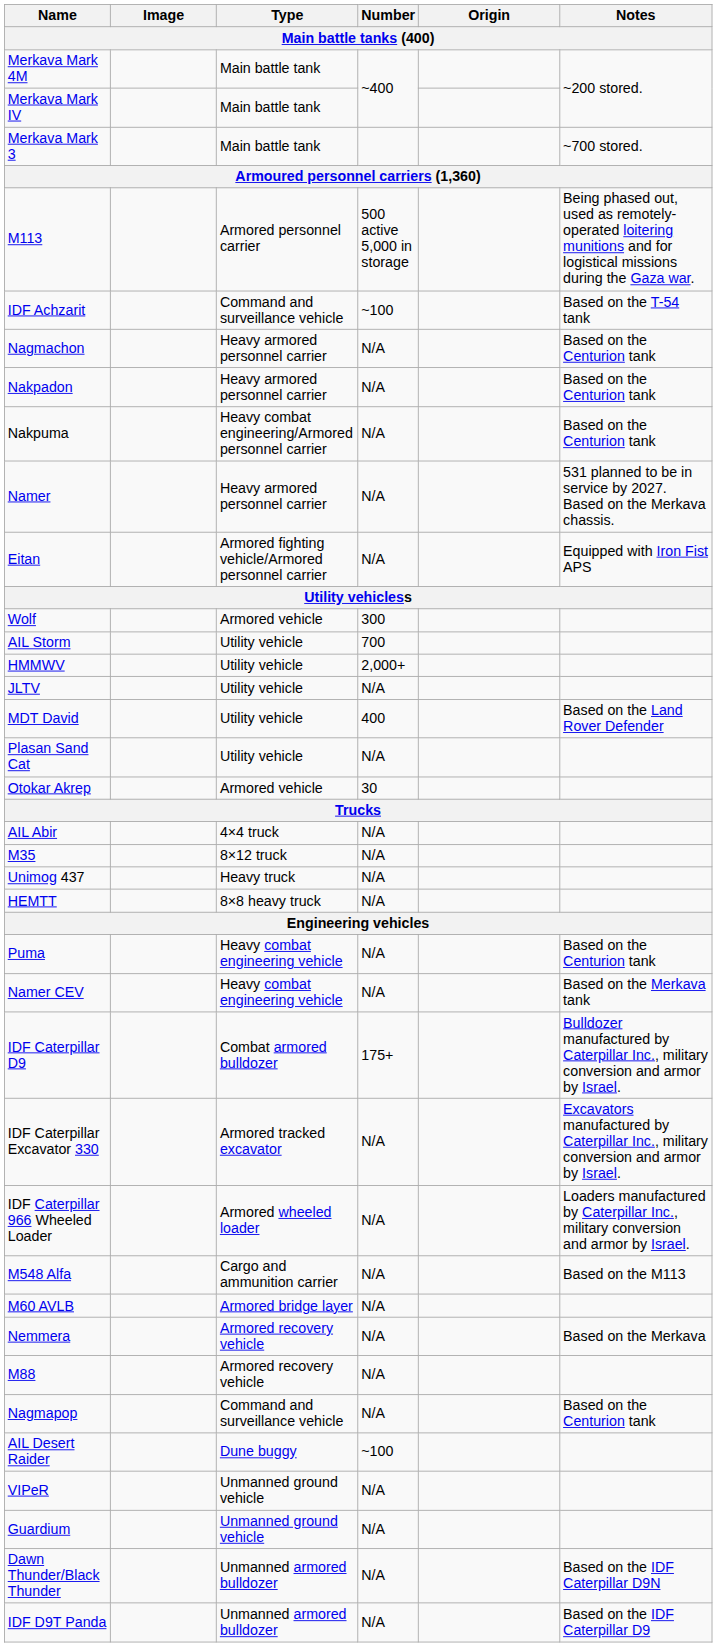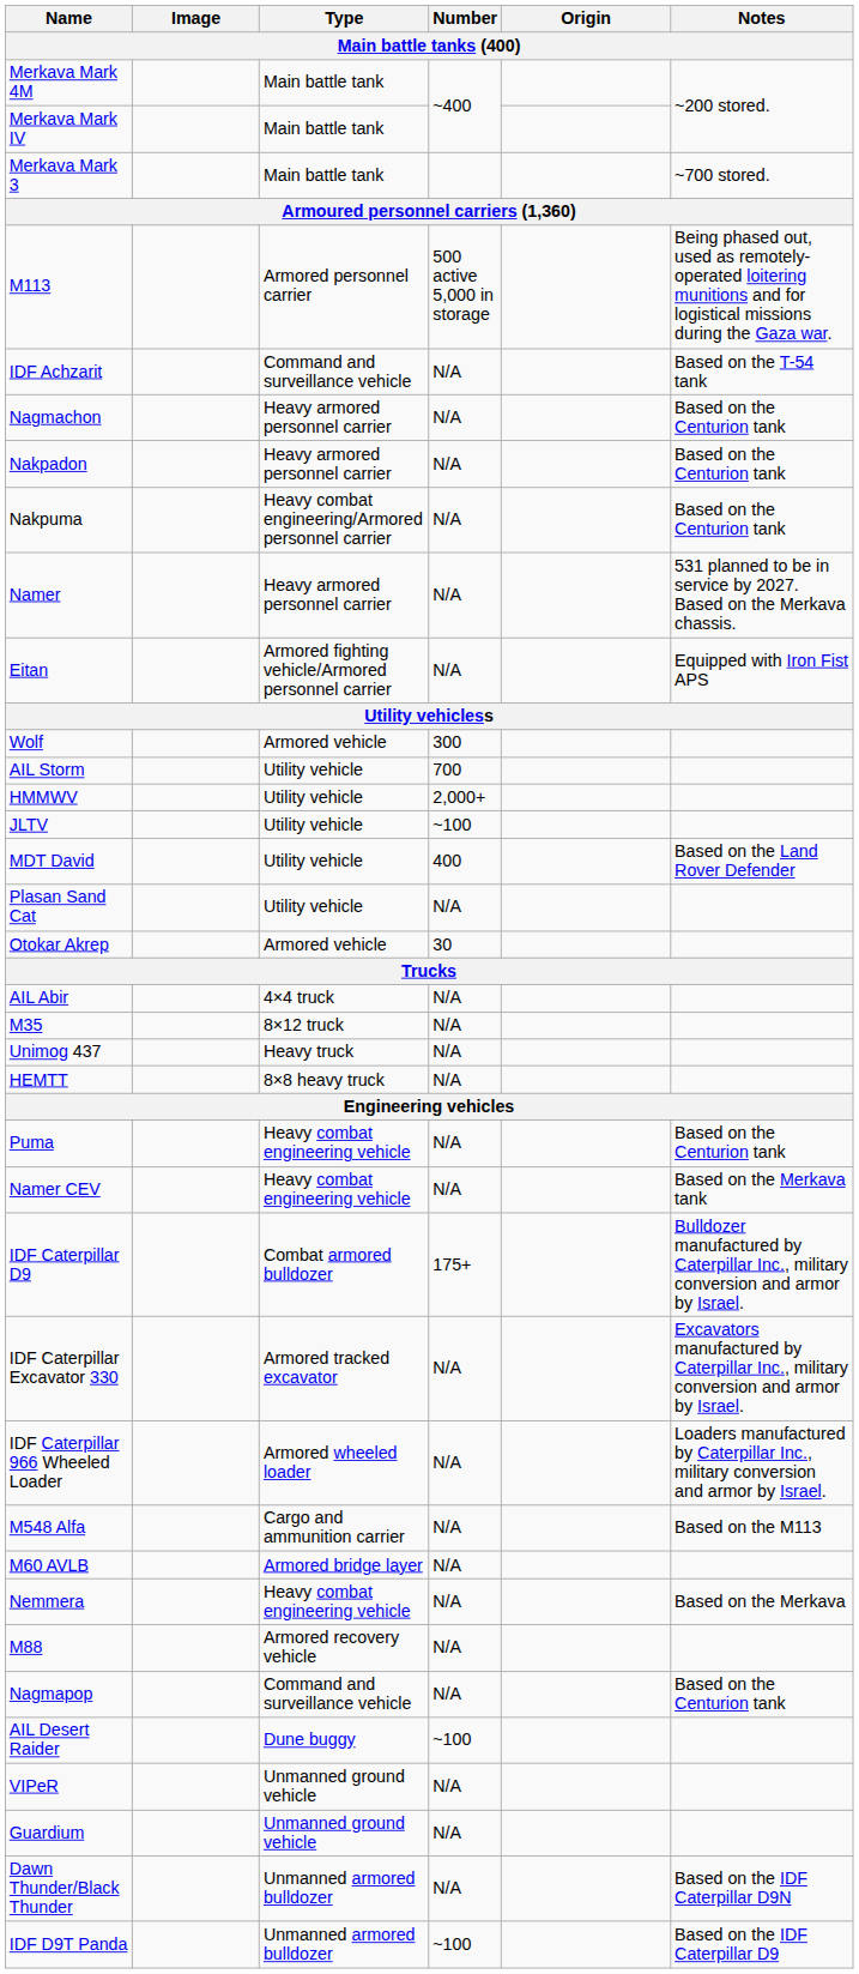IDF Achzarit | Number: ~100 -> N/A
JLTV | Number: N/A -> ~100
Nemmera | Type: Armored recovery vehicle -> Heavy combat engineering vehicle
IDF D9T Panda | Number: N/A -> ~100
